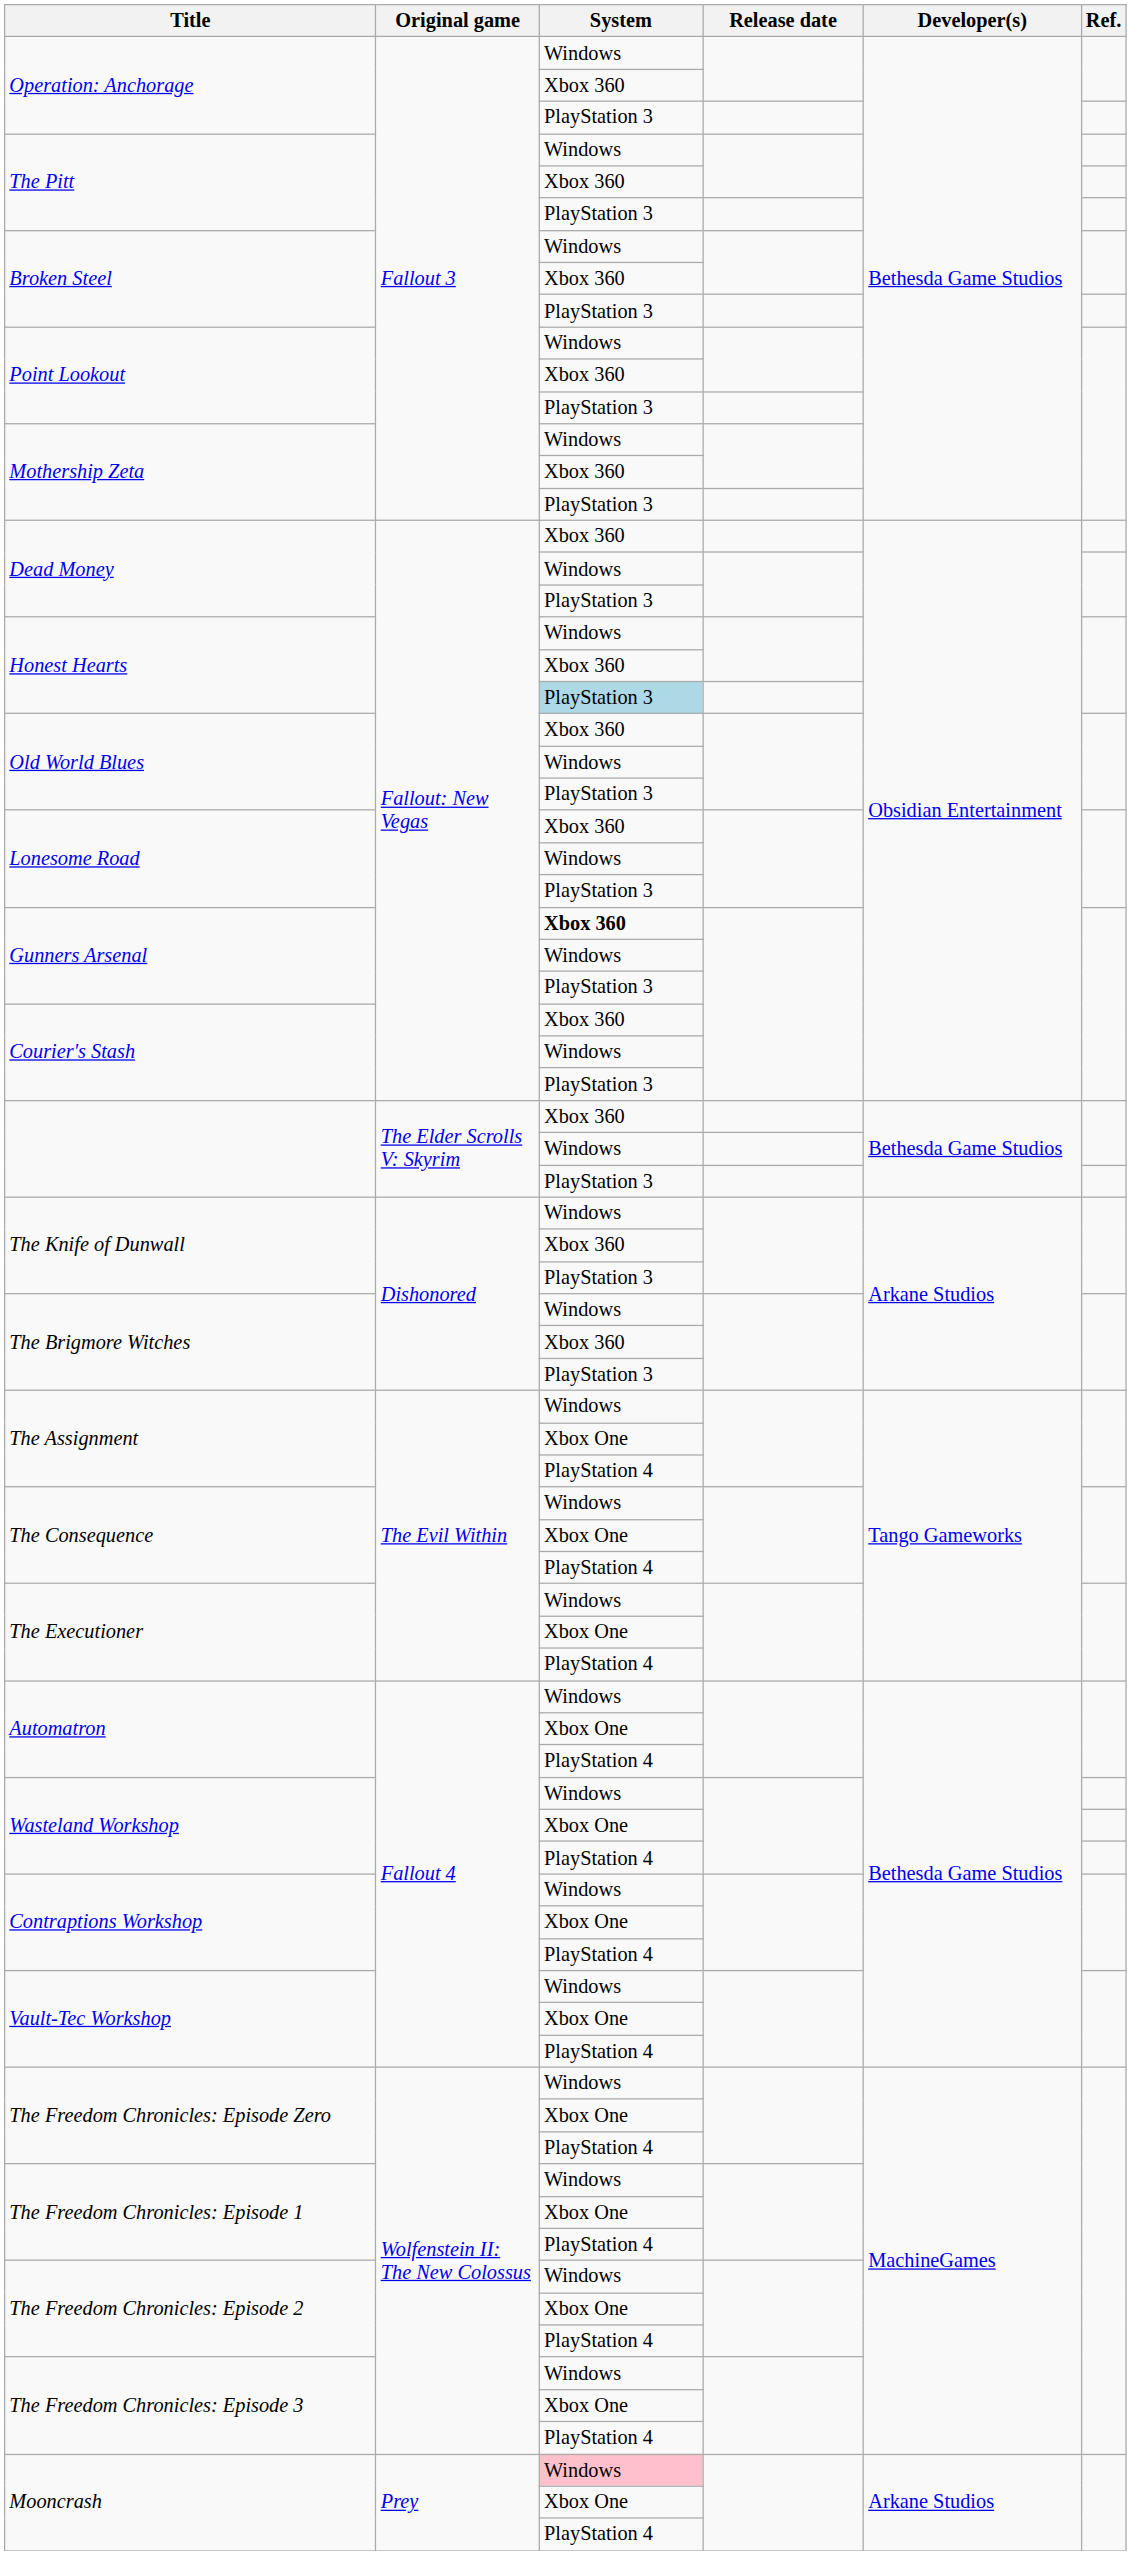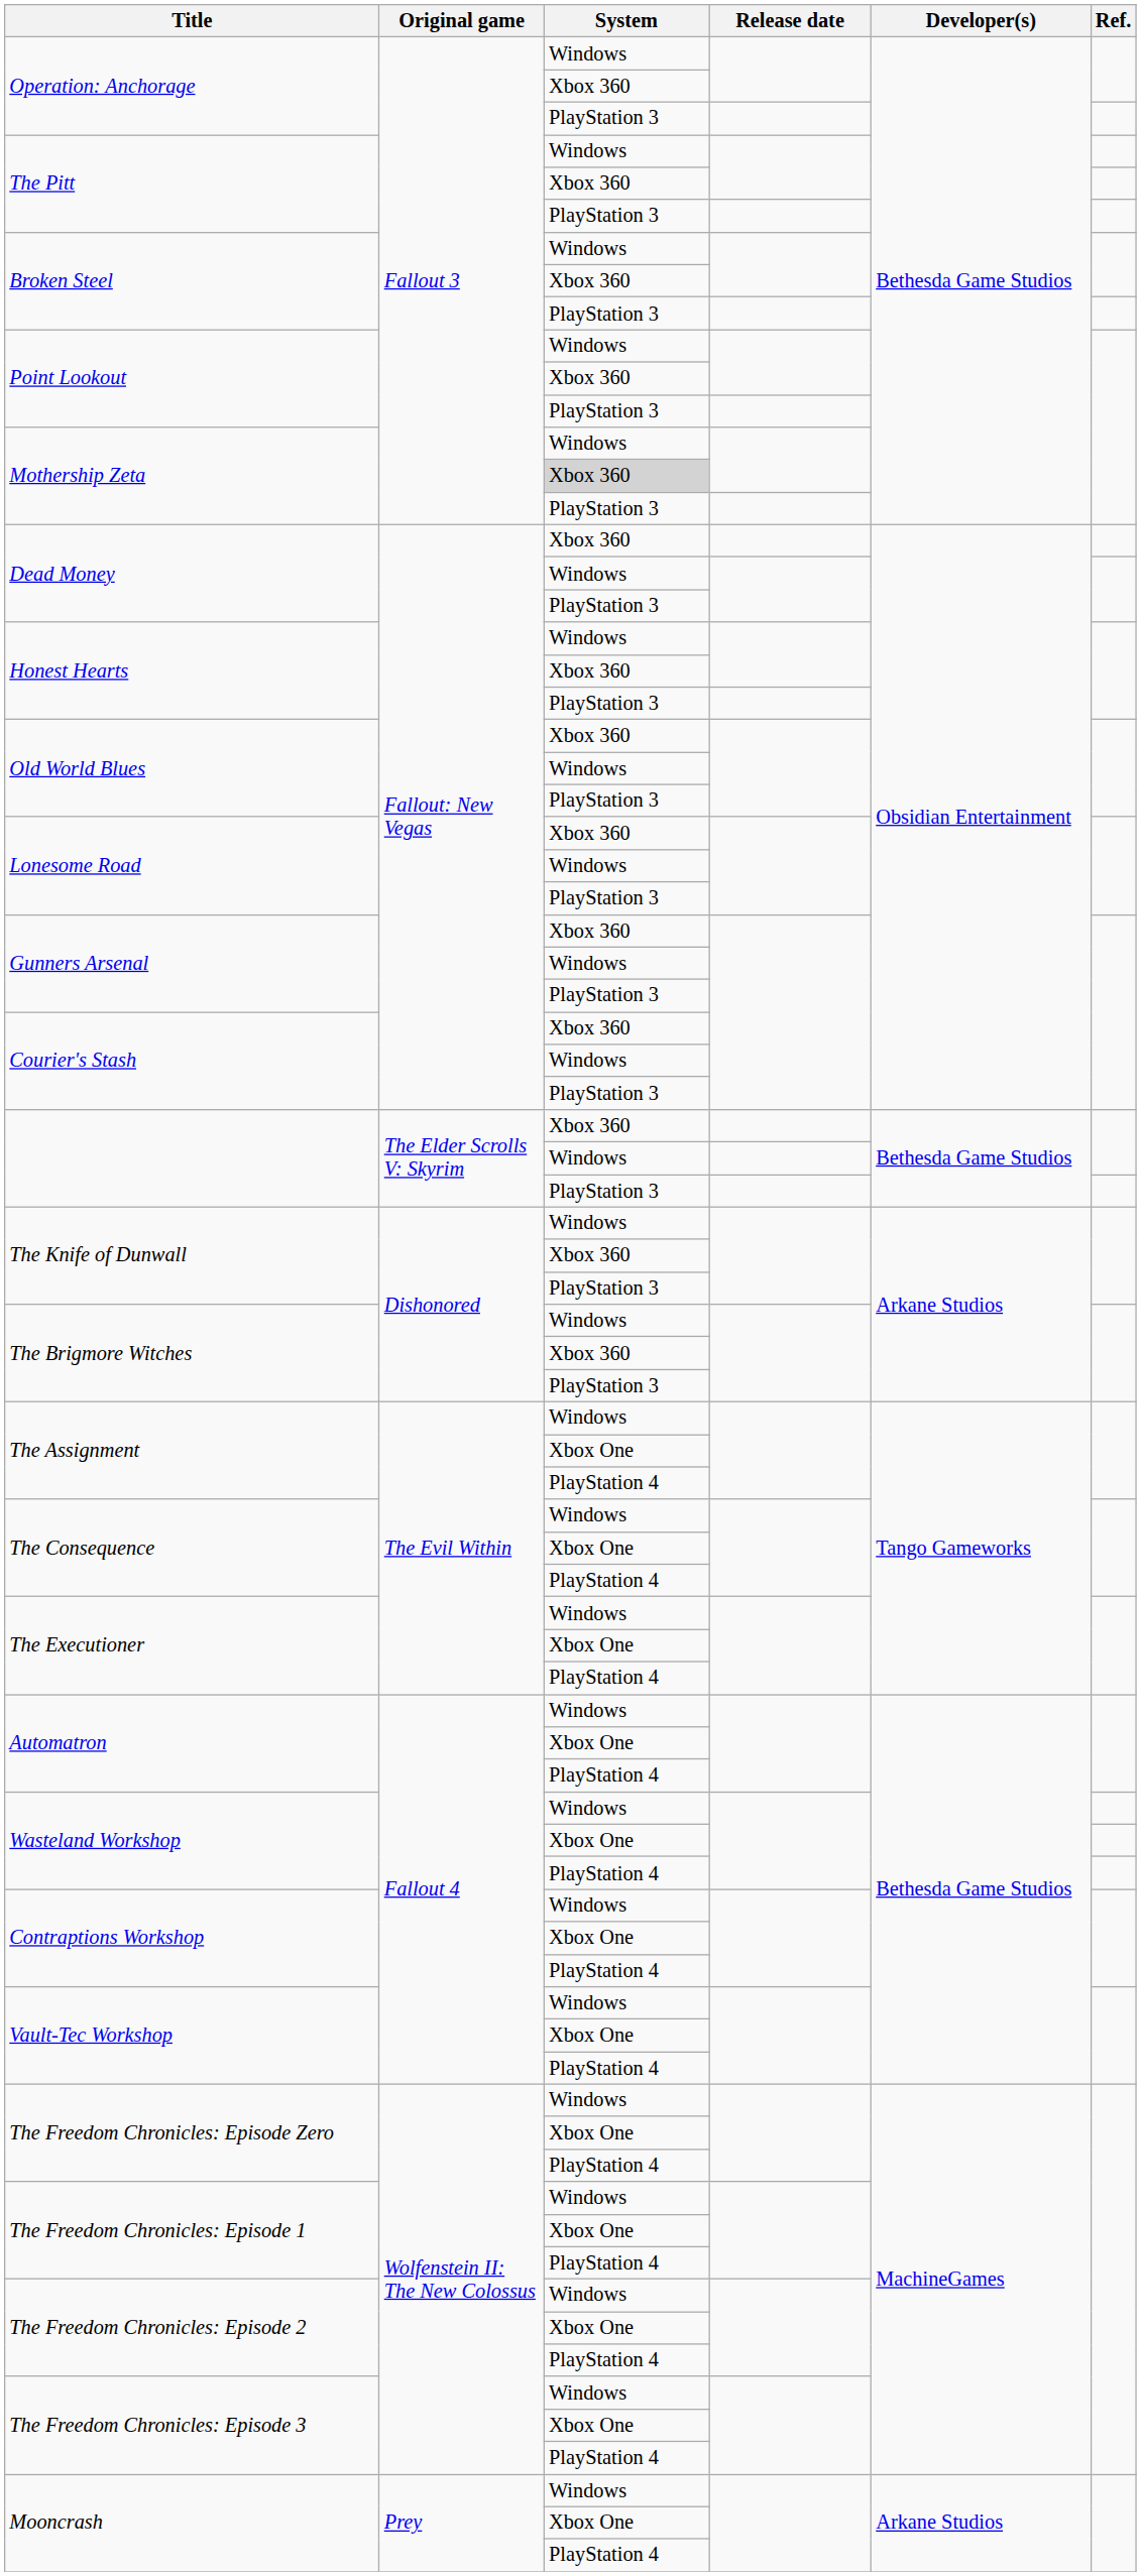Mothership Zeta / Xbox 360 | System: no background -> lightgrey background
Honest Hearts / PlayStation 3 | System: lightblue background -> no background
Gunners Arsenal / Xbox 360 | System: bold -> normal
Mooncrash / Windows | System: pink background -> no background
